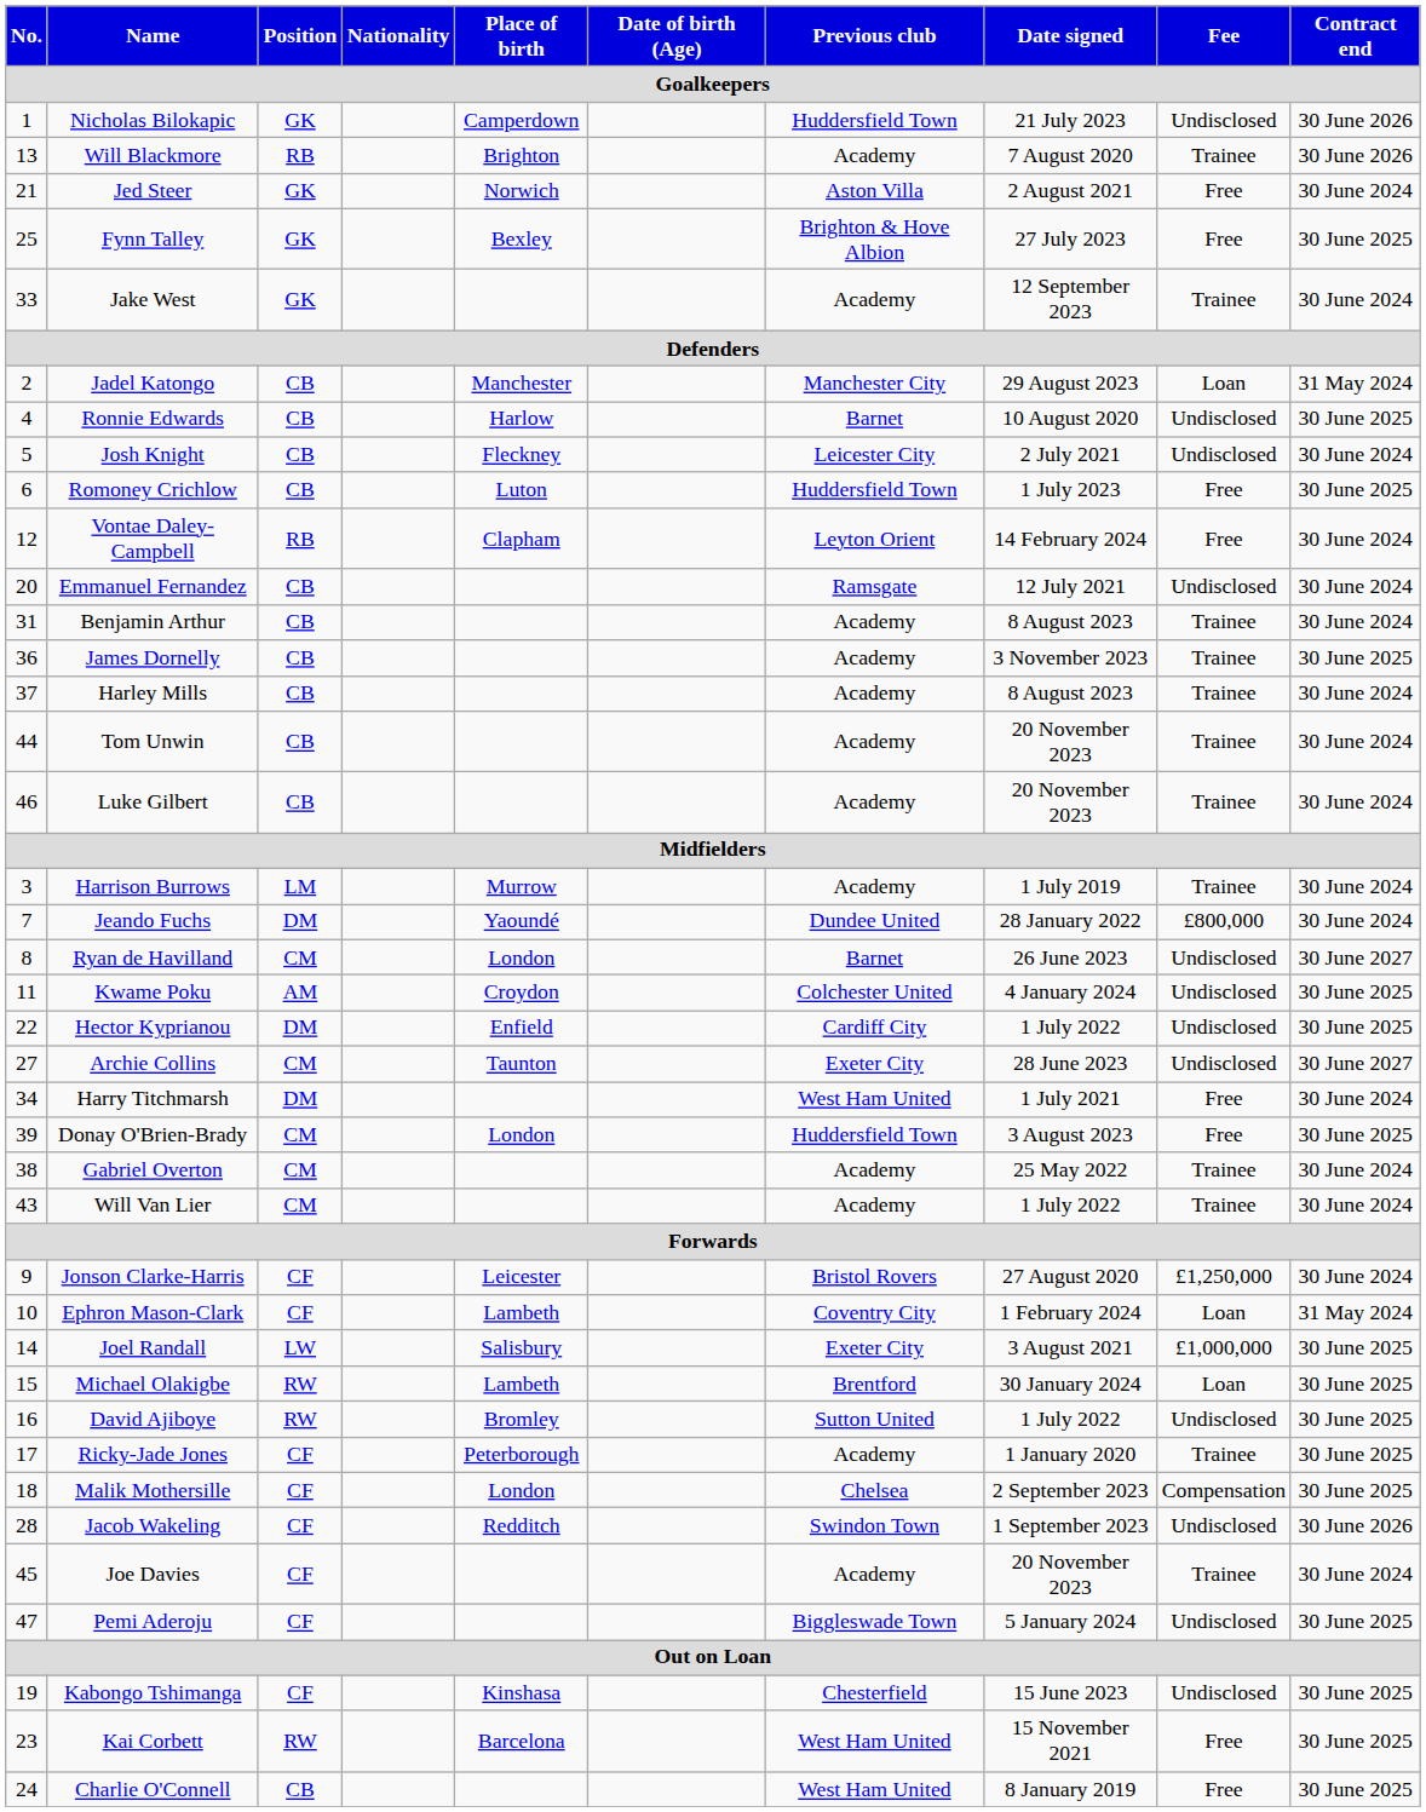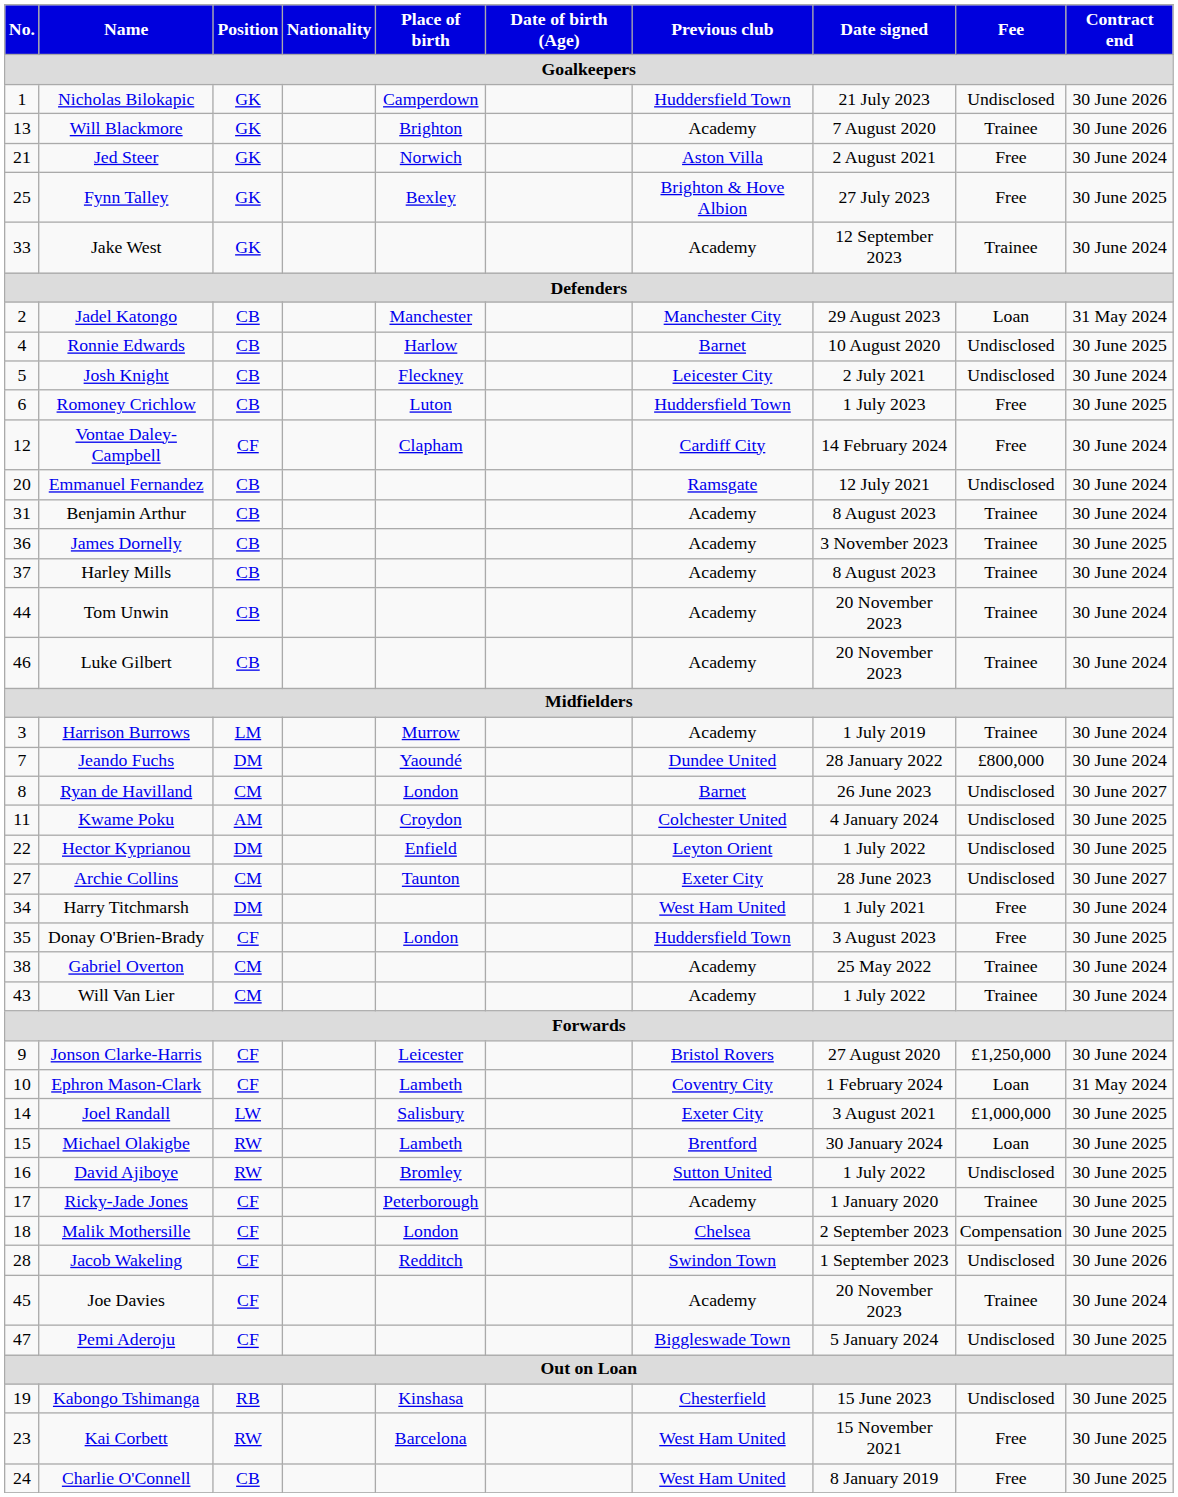Will Blackmore | Position: RB -> GK
Vontae Daley-Campbell | Position: RB -> CF
Vontae Daley-Campbell | Previous club: Leyton Orient -> Cardiff City
Hector Kyprianou | Previous club: Cardiff City -> Leyton Orient
Donay O'Brien-Brady | No.: 39 -> 35
Donay O'Brien-Brady | Position: CM -> CF
Kabongo Tshimanga | Position: CF -> RB
